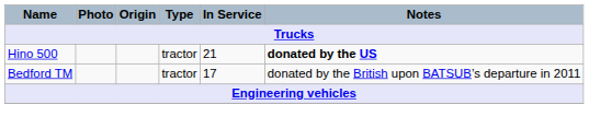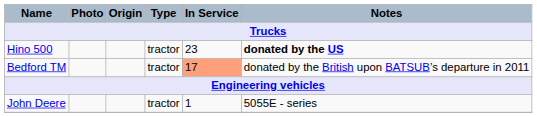Hino 500 | In Service: 21 -> 23
Bedford TM | In Service: no background -> lightsalmon background
+ row: John Deere | tractor | 1 | 5055E - series
